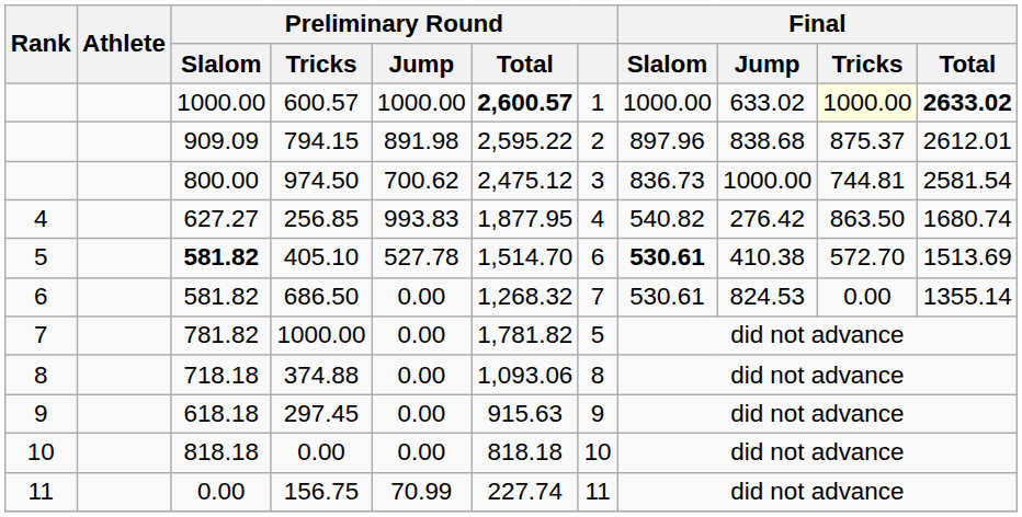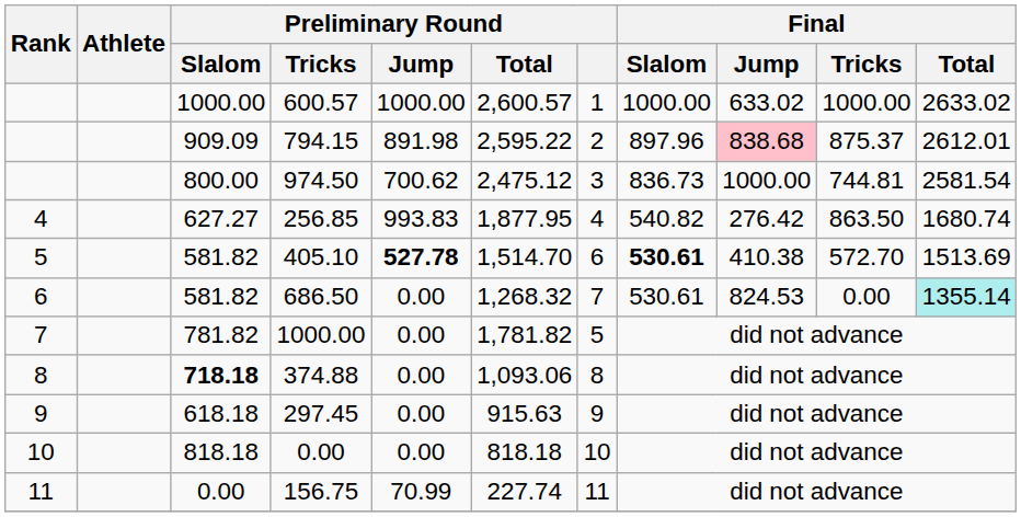600.57 | Preliminary Round / Total: bold -> normal
600.57 | Final / Tricks: lightyellow background -> no background
600.57 | Final / Total: bold -> normal
794.15 | Final / Jump: no background -> pink background
405.10 | Preliminary Round / Slalom: bold -> normal
405.10 | Preliminary Round / Jump: normal -> bold
686.50 | Final / Total: no background -> paleturquoise background
374.88 | Preliminary Round / Slalom: normal -> bold
